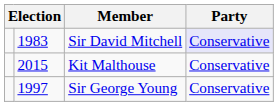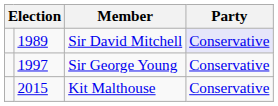Sir David Mitchell | column 2: 1983 -> 1989
rows swapped: Sir George Young <-> Kit Malthouse
